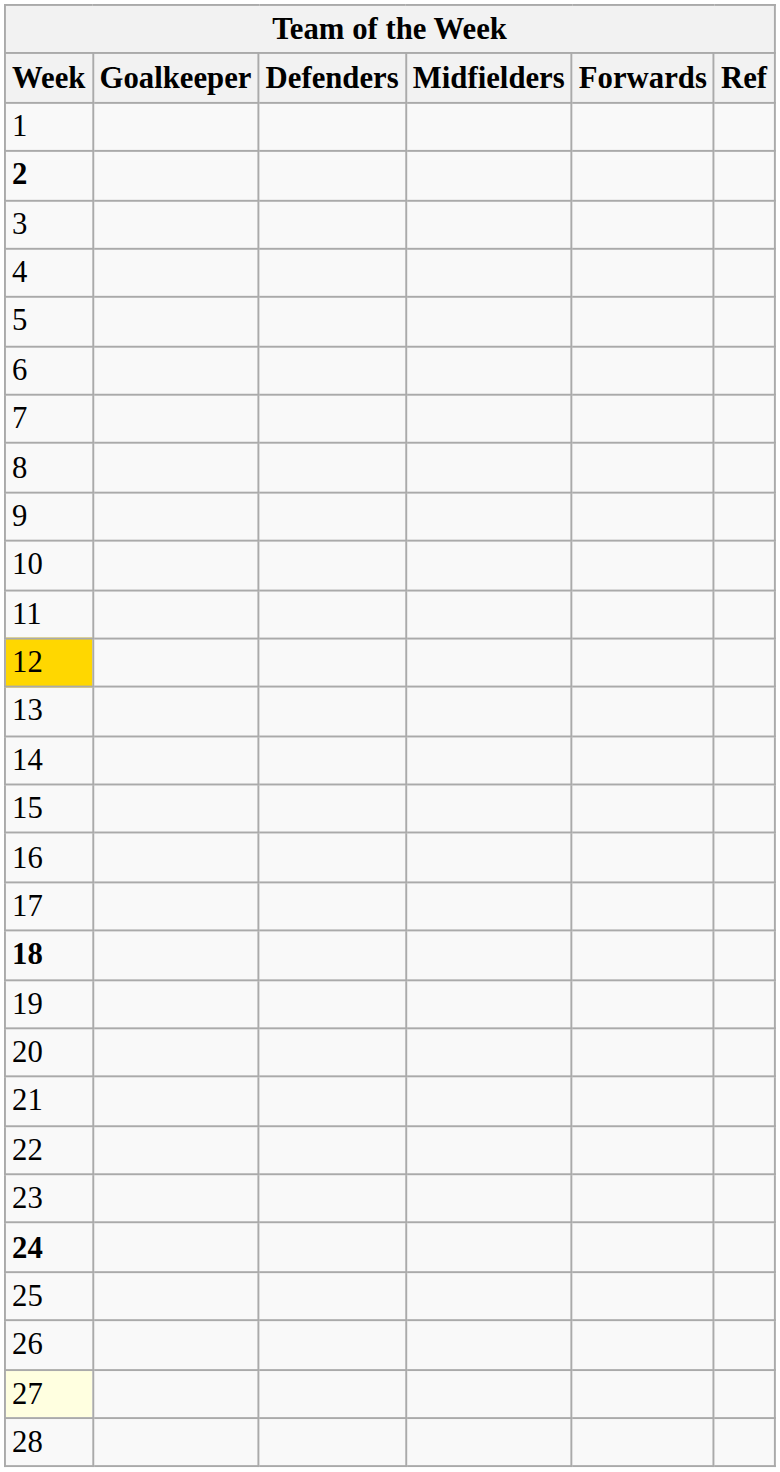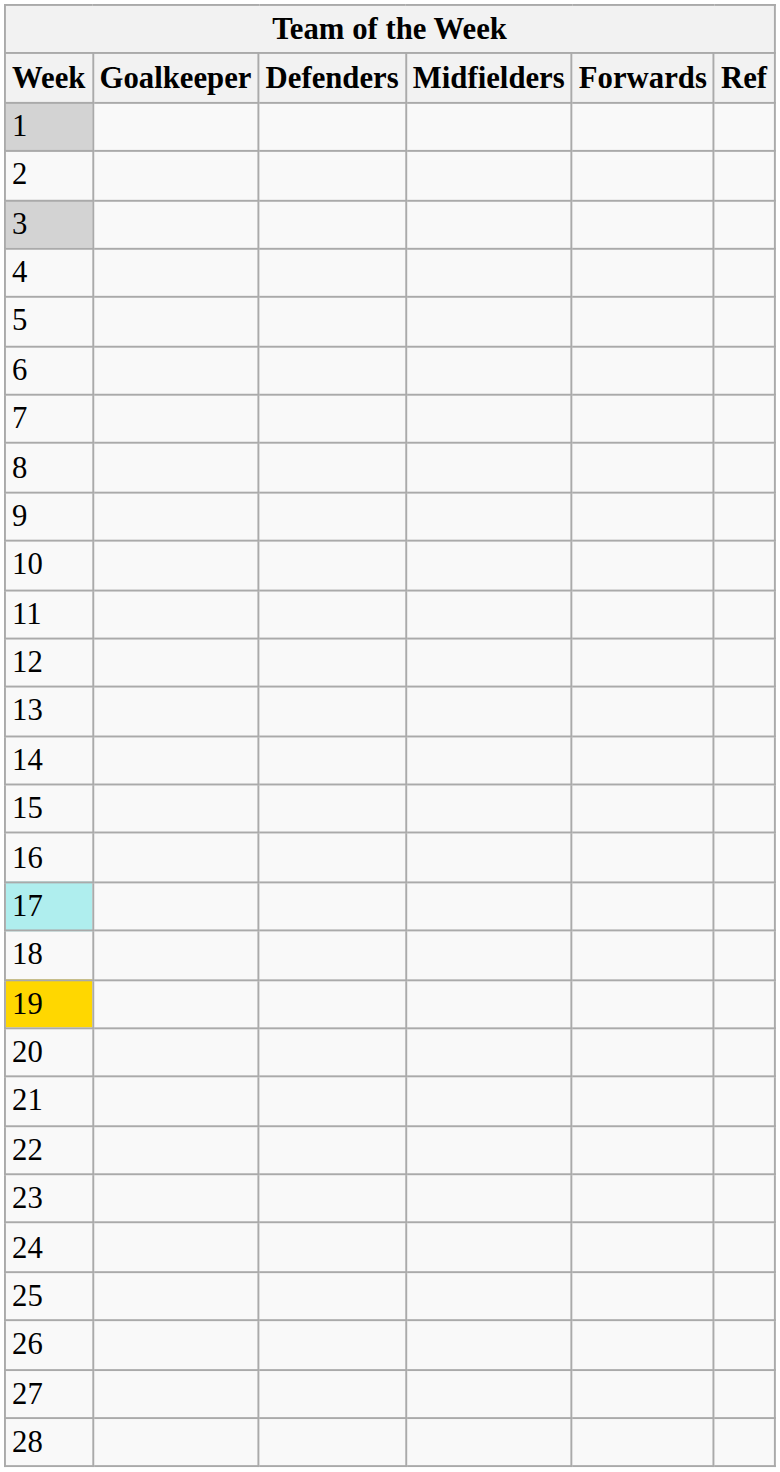1 | Week: no background -> lightgrey background
2 | Week: bold -> normal
3 | Week: no background -> lightgrey background
12 | Week: gold background -> no background
17 | Week: no background -> paleturquoise background
18 | Week: bold -> normal
19 | Week: no background -> gold background
24 | Week: bold -> normal
27 | Week: lightyellow background -> no background
